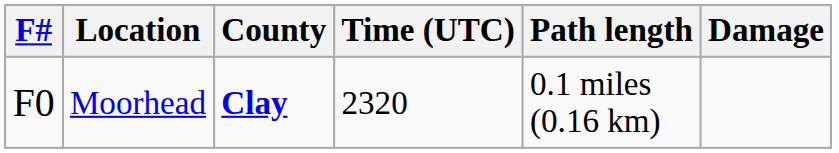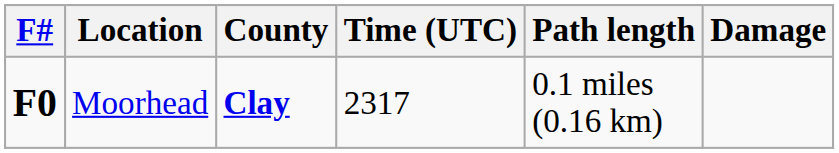Moorhead | F#: normal -> bold
Moorhead | Time (UTC): 2320 -> 2317
